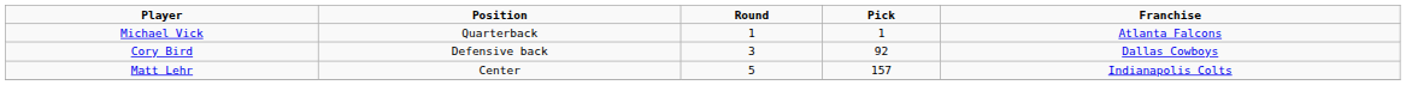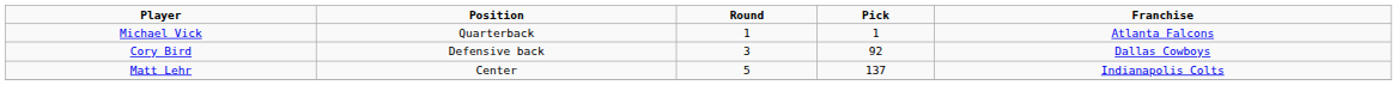Matt Lehr | Pick: 157 -> 137
